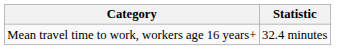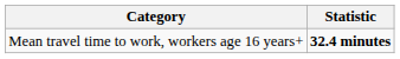row 2 | Statistic: normal -> bold
